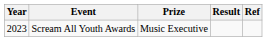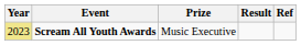row 2 | Year: no background -> khaki background
row 2 | Event: normal -> bold
